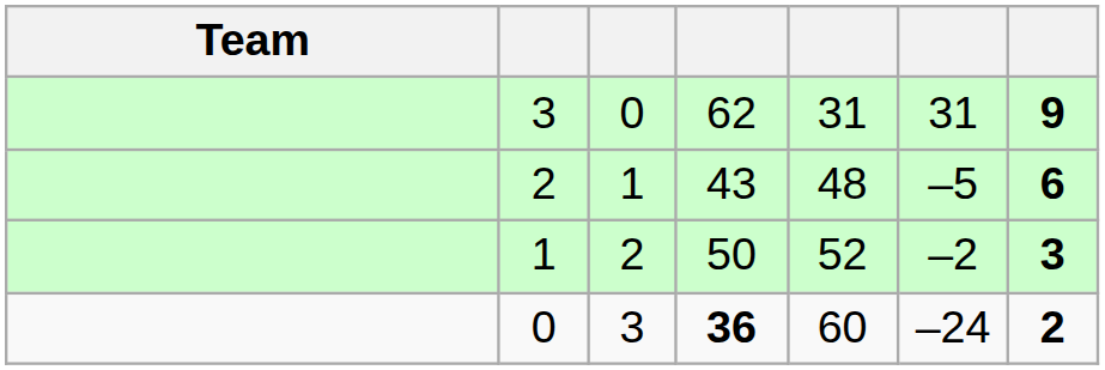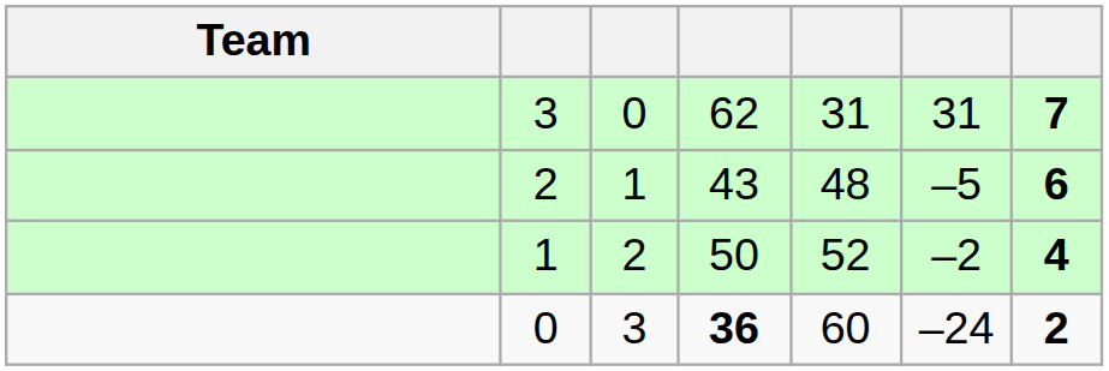row 2 | column 7: 9 -> 7
row 4 | column 7: 3 -> 4
